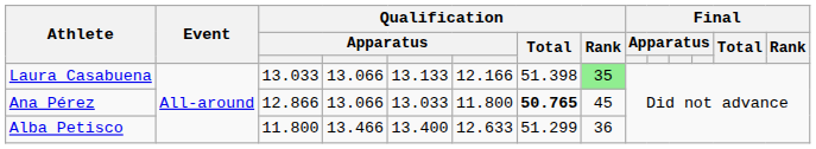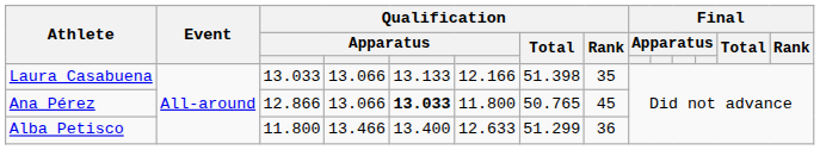row 4 | Qualification / Rank: lightgreen background -> no background
row 5 | column 5: normal -> bold
row 5 | Qualification / Total: bold -> normal
